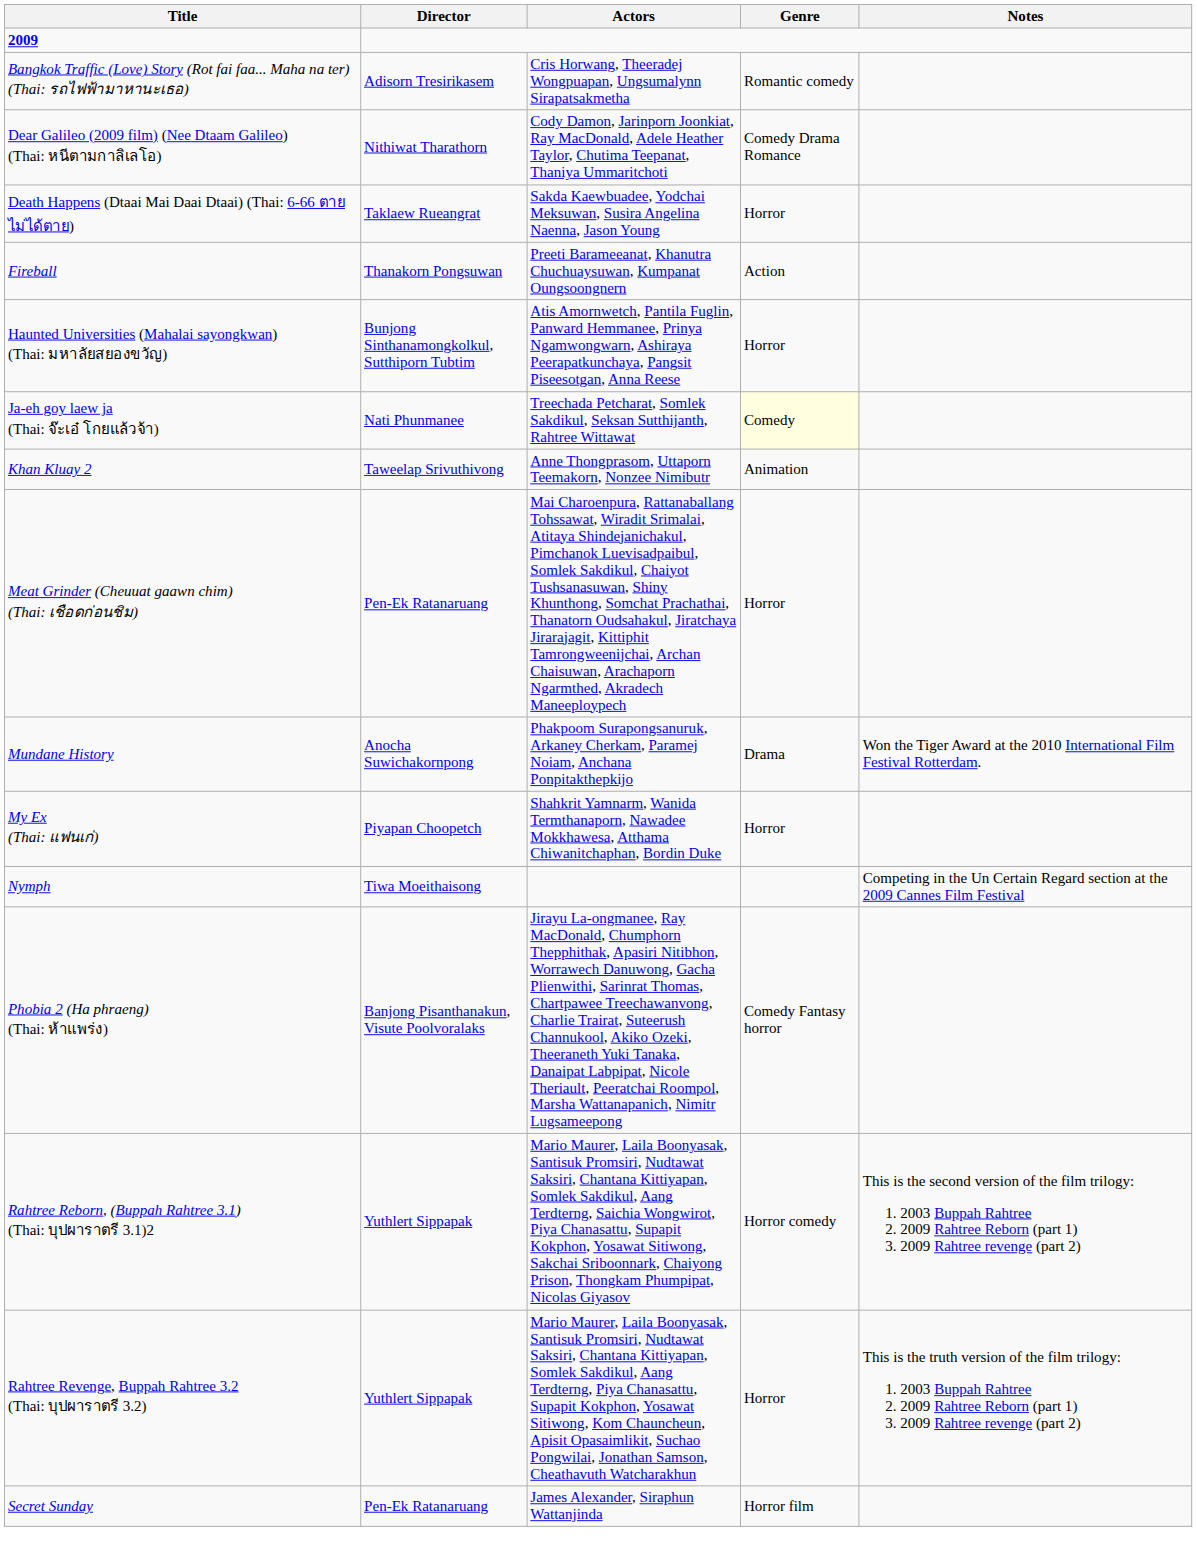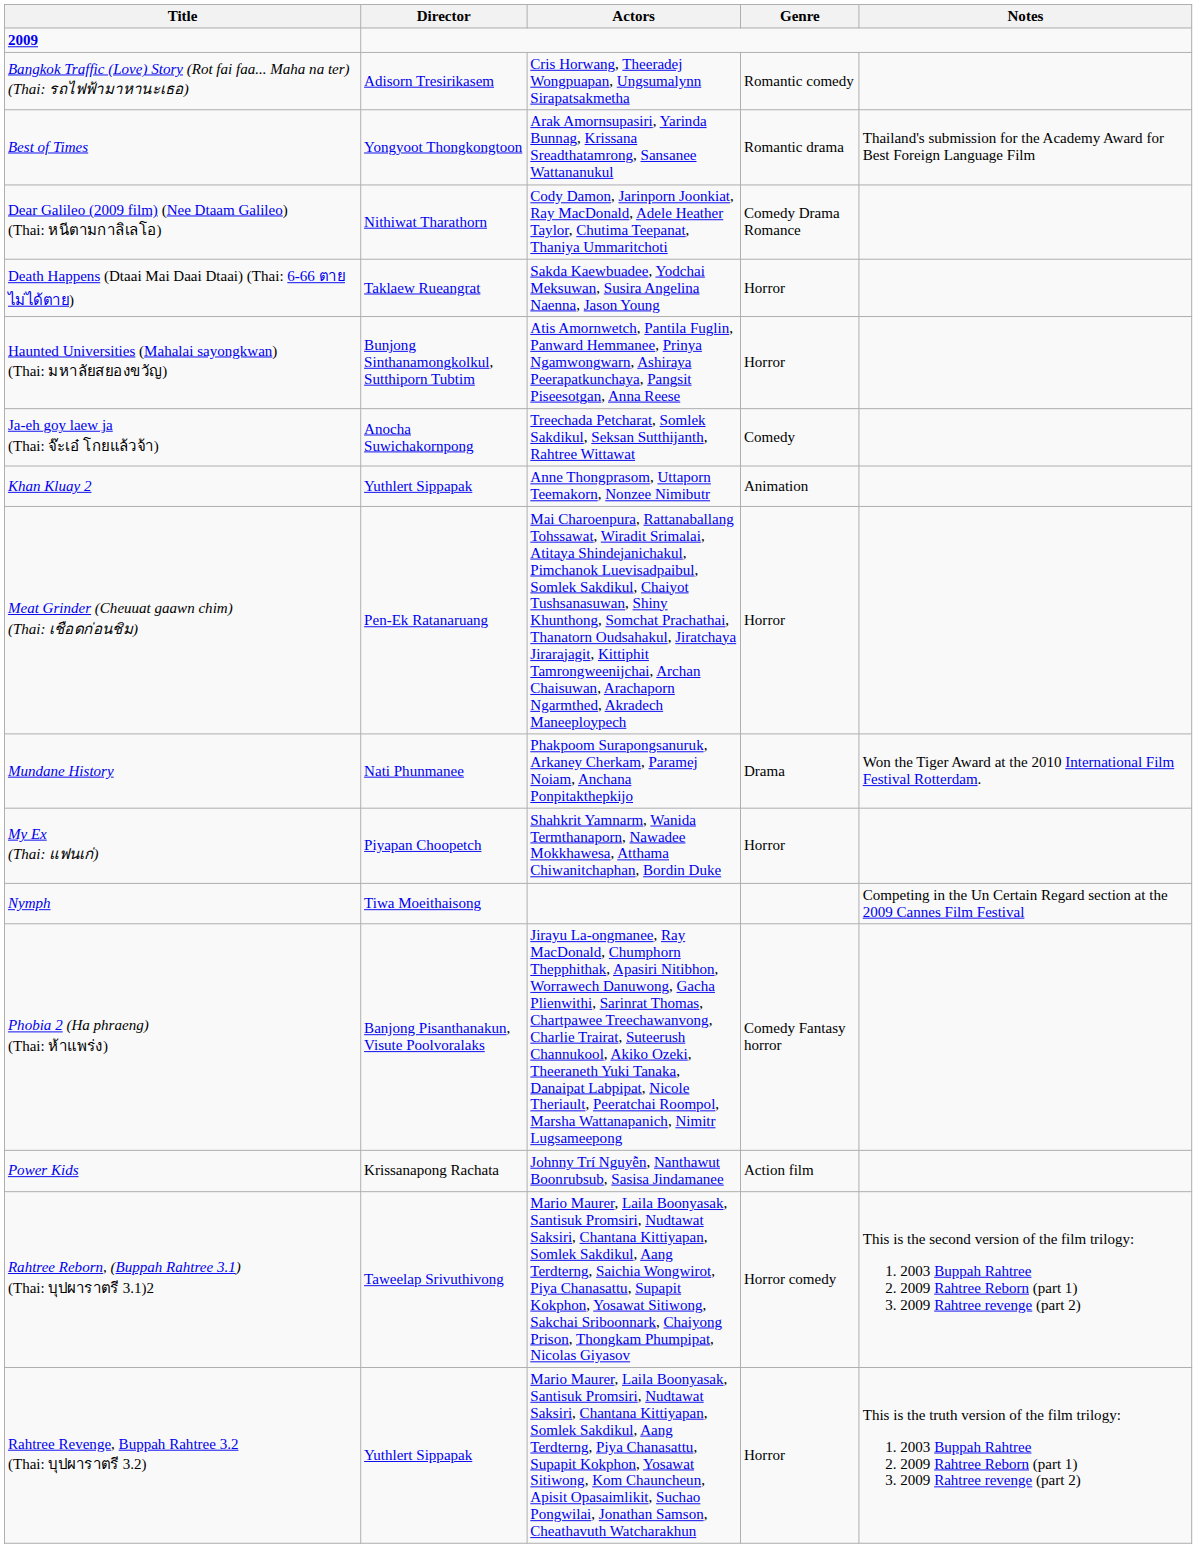+ row: Best of Times | Yongyoot Thongkongtoon | Arak Amornsupasiri, Yarinda Bunnag, Krissana Sreadthatamrong, Sansanee Wattananukul | Romantic drama | Thailand's submission for the Academy Award for Best Foreign Language Film
- row: Fireball | Thanakorn Pongsuwan | Preeti Barameeanat, Khanutra Chuchuaysuwan, Kumpanat Oungsoongnern | Action
Ja-eh goy laew ja (Thai: จ๊ะเอ๋ โกยแล้วจ้า) | Director: Nati Phunmanee -> Anocha Suwichakornpong
Ja-eh goy laew ja (Thai: จ๊ะเอ๋ โกยแล้วจ้า) | Genre: lightyellow background -> no background
Khan Kluay 2 | Director: Taweelap Srivuthivong -> Yuthlert Sippapak
Mundane History | Director: Anocha Suwichakornpong -> Nati Phunmanee
+ row: Power Kids | Krissanapong Rachata | Johnny Trí Nguyễn, Nanthawut Boonrubsub, Sasisa Jindamanee | Action film
Rahtree Reborn, (Buppah Rahtree 3.1) (Thai: บุปผาราตรี 3.1)2 | Director: Yuthlert Sippapak -> Taweelap Srivuthivong
- row: Secret Sunday | Pen-Ek Ratanaruang | James Alexander, Siraphun Wattanjinda | Horror film
